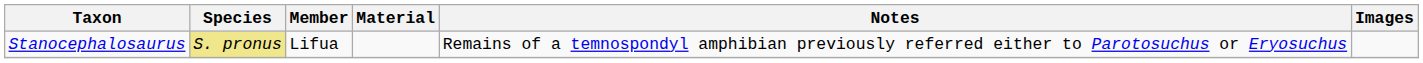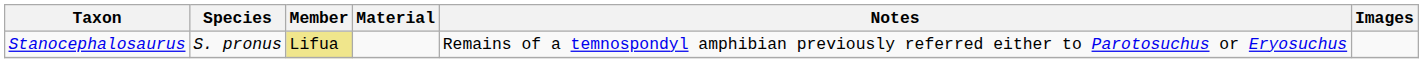Stanocephalosaurus | Species: khaki background -> no background
Stanocephalosaurus | Member: no background -> khaki background
